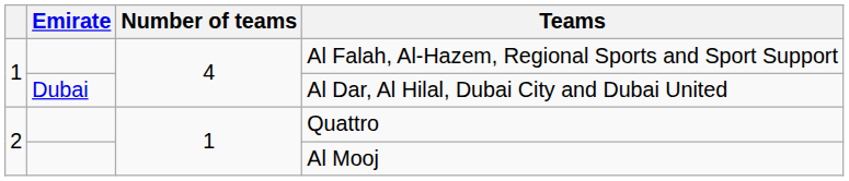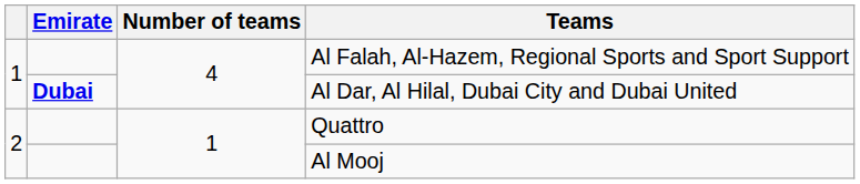Al Dar, Al Hilal, Dubai City and Dubai United | Emirate: normal -> bold
